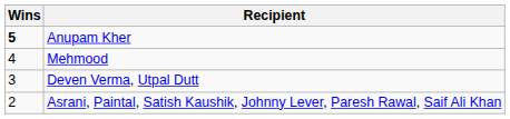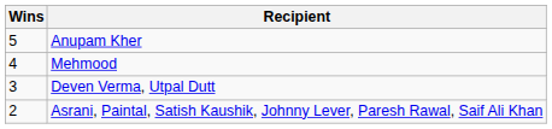Anupam Kher | Wins: bold -> normal
